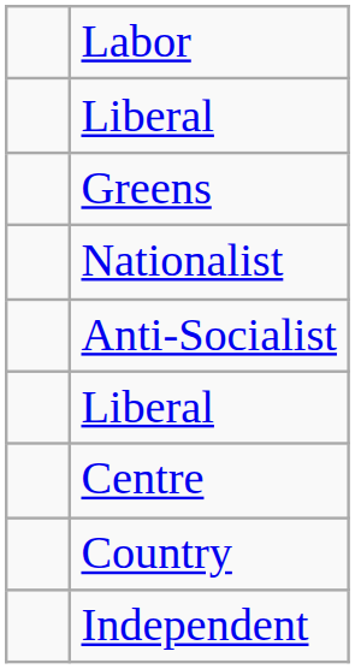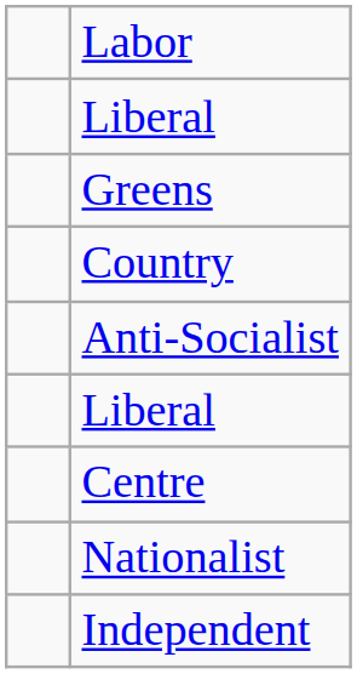row 4 | column 2: Nationalist -> Country
row 8 | column 2: Country -> Nationalist
